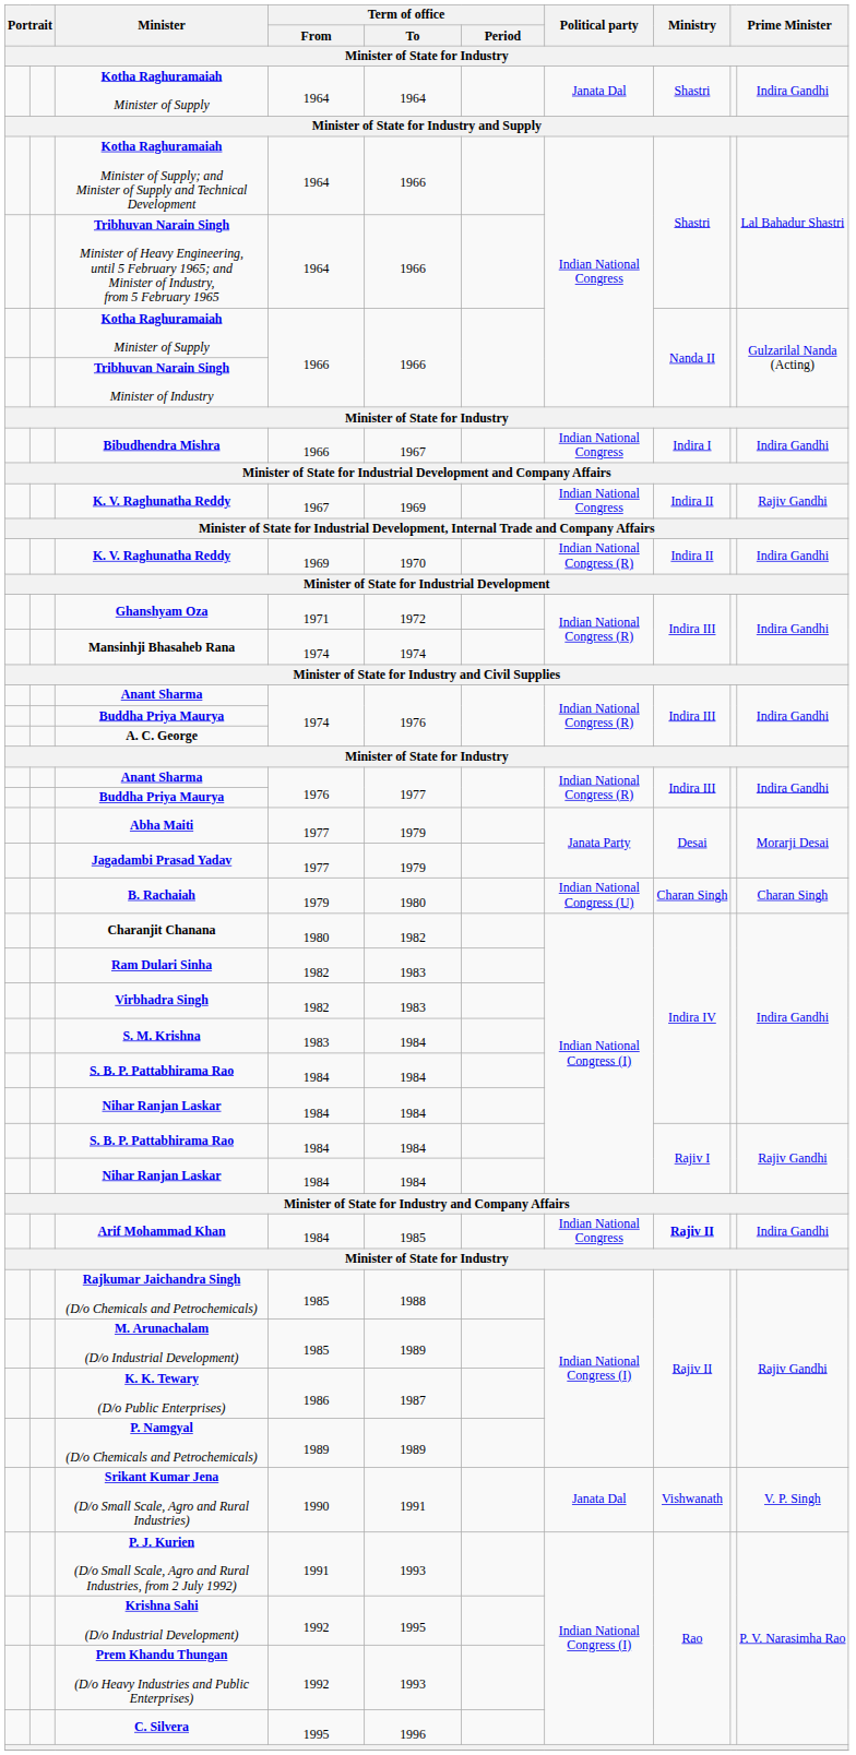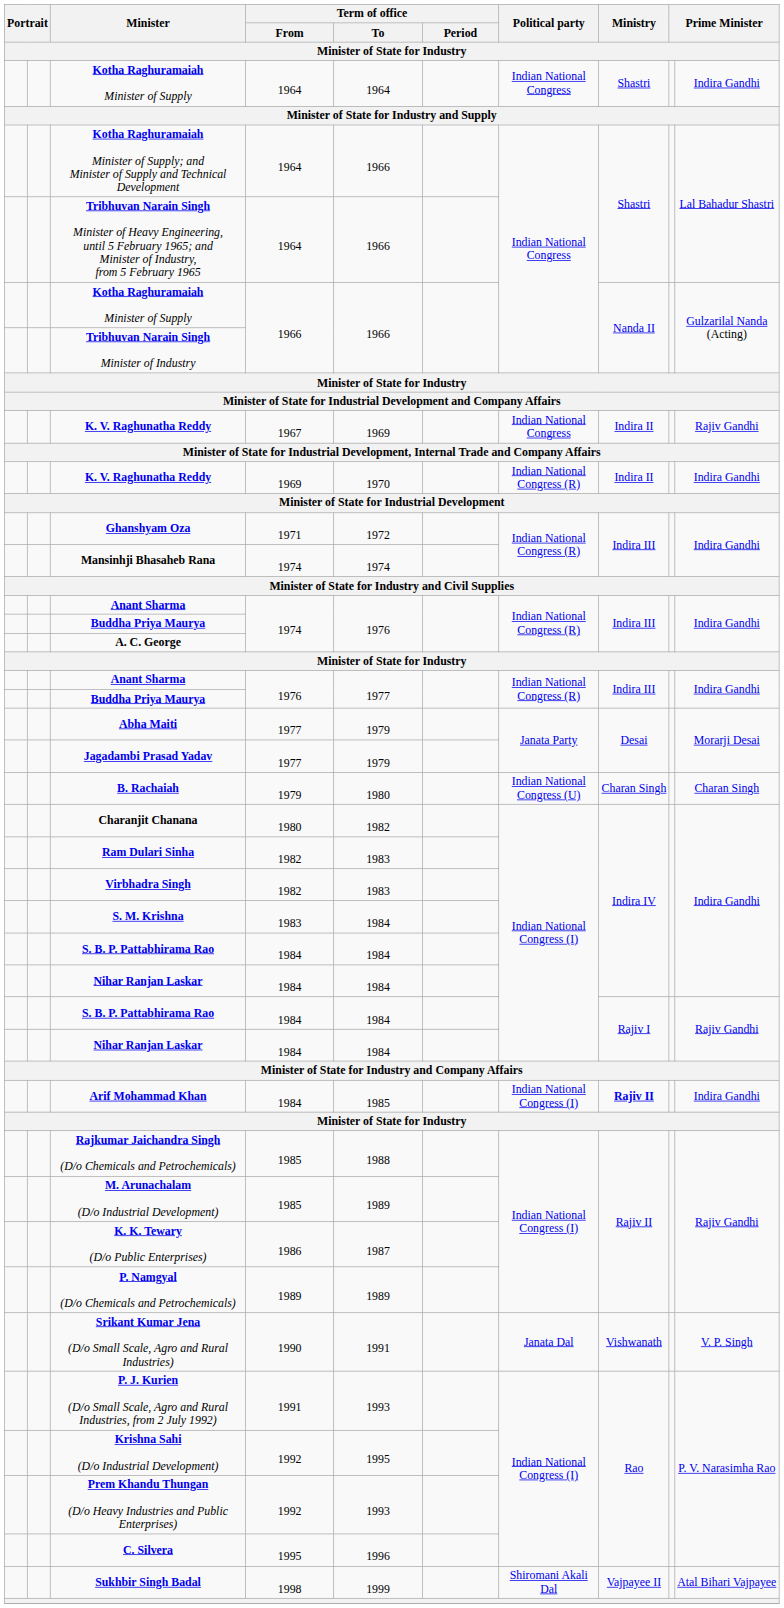Kotha Raghuramaiah Minister of Supply / 1964 | Political party: Janata Dal -> Indian National Congress
- row: Bibudhendra Mishra | 1966 | 1967 | Indian National Congress | Indira I | Indira Gandhi
Arif Mohammad Khan | Political party: Indian National Congress -> Indian National Congress (I)
+ row: Sukhbir Singh Badal | 1998 | 1999 | Shiromani Akali Dal | Vajpayee II | Atal Bihari Vajpayee
